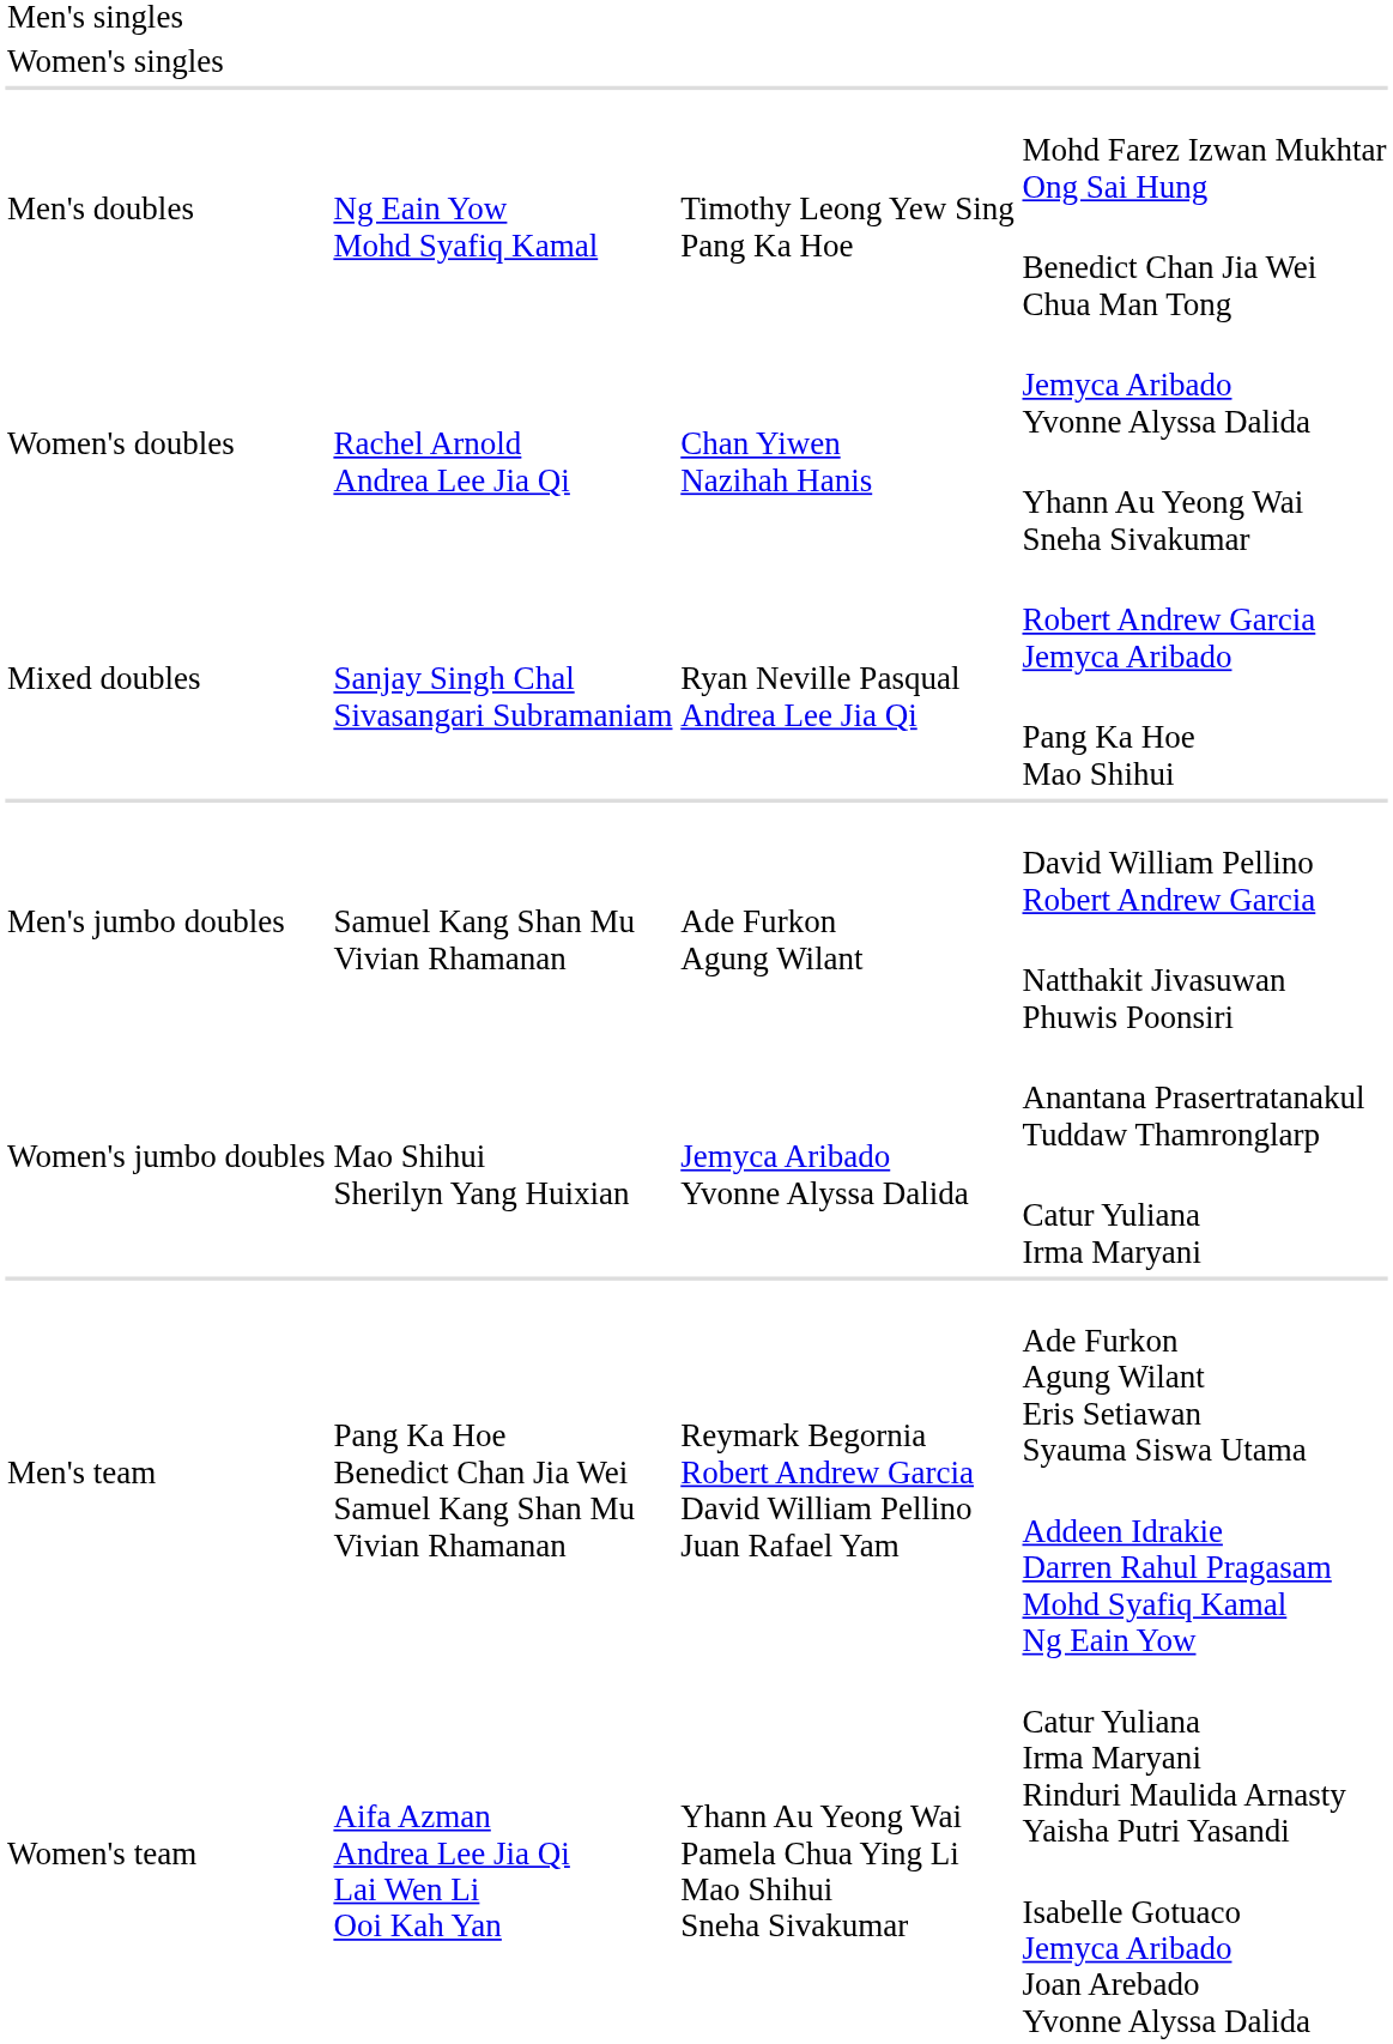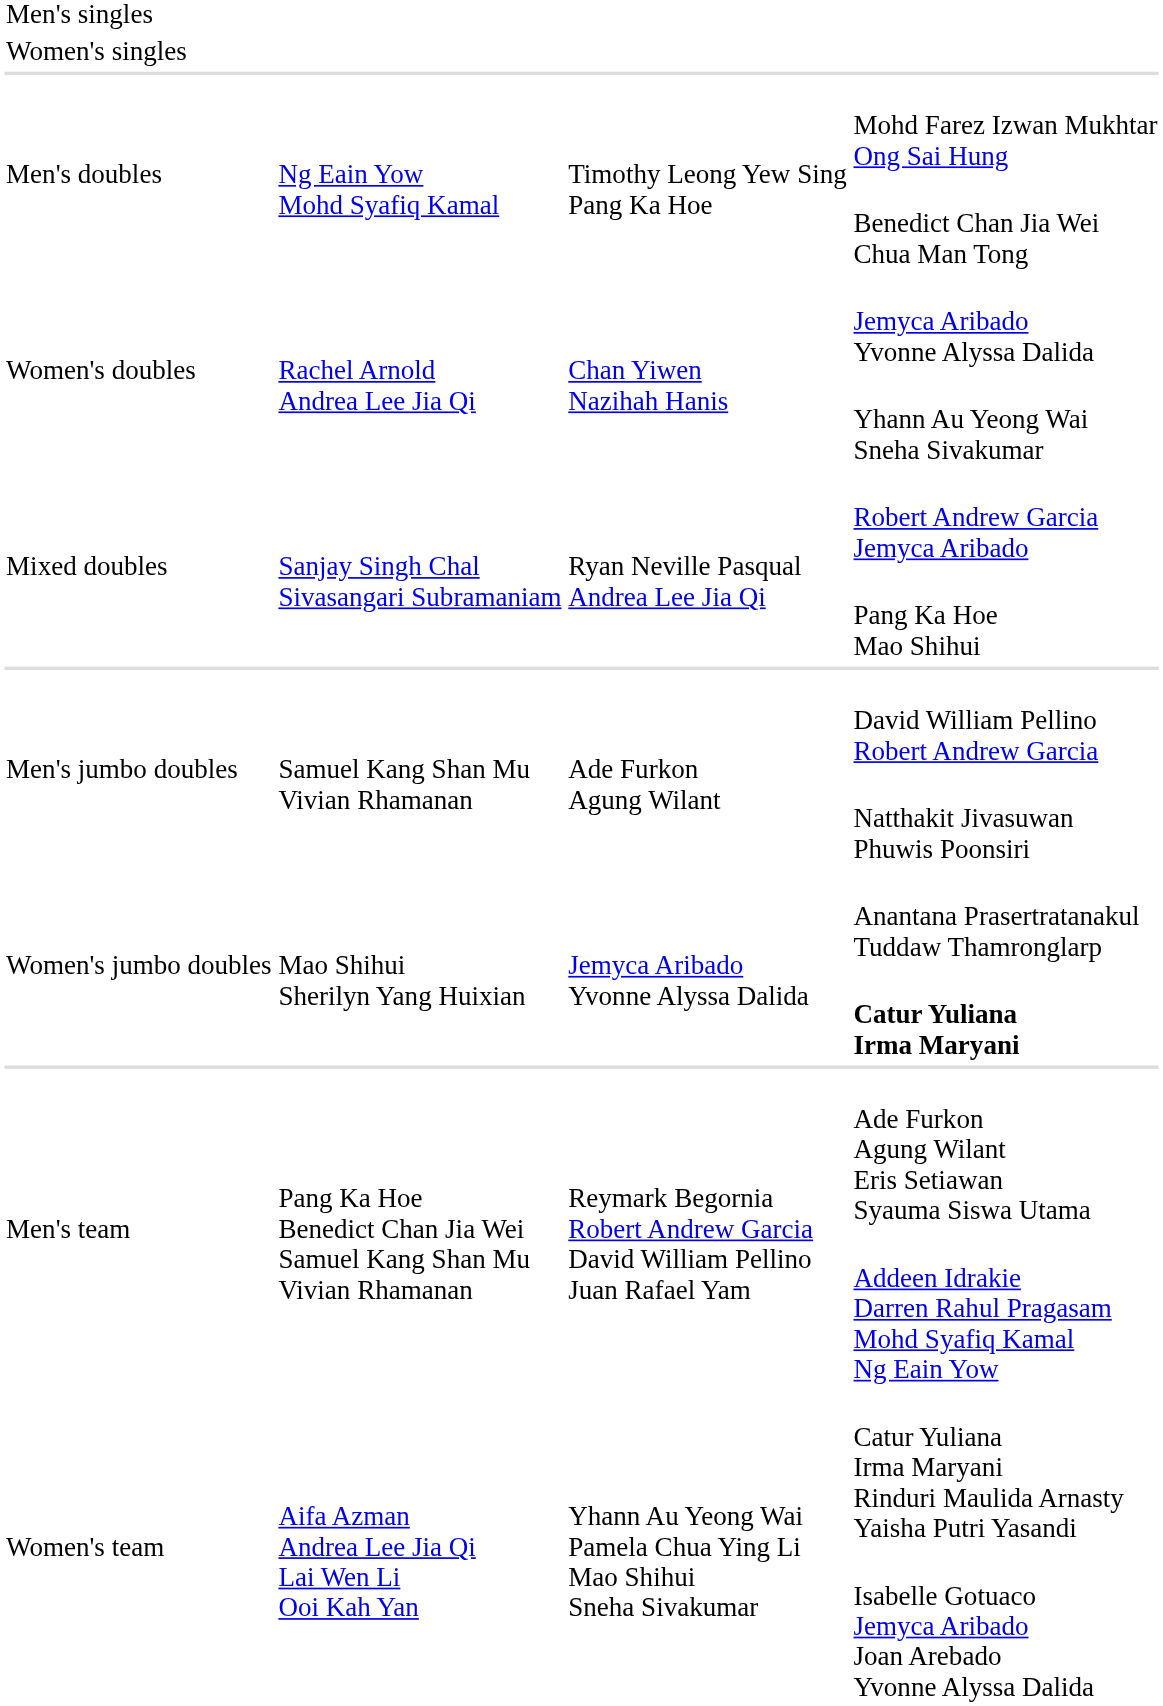Catur Yuliana Irma Maryani | column 4: normal -> bold
